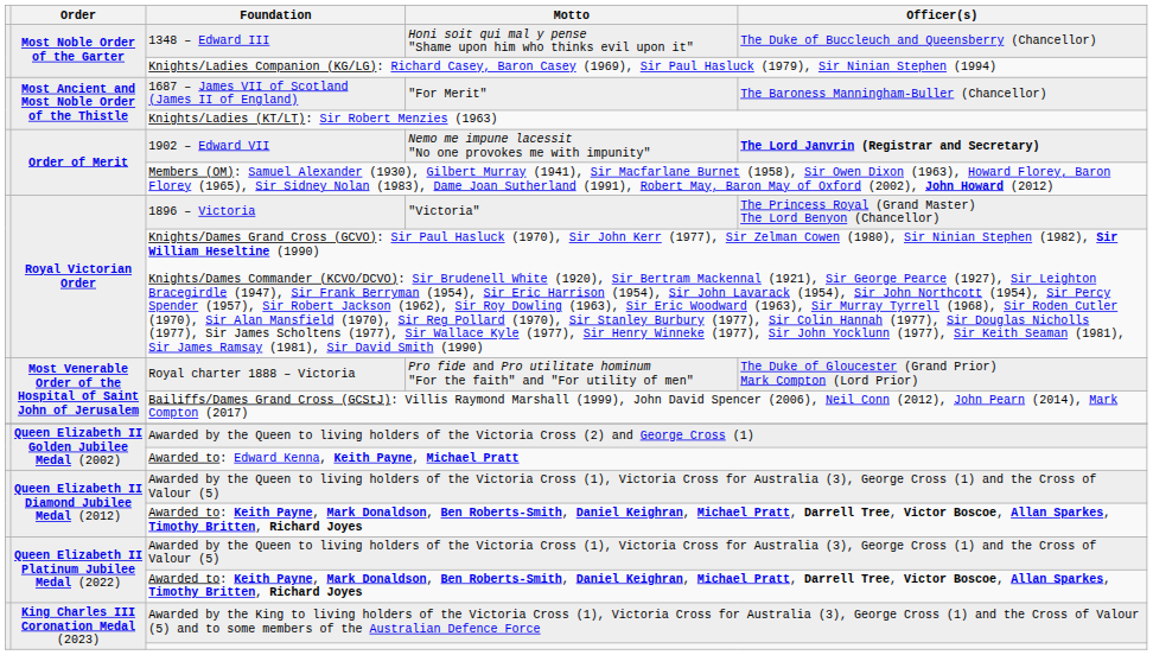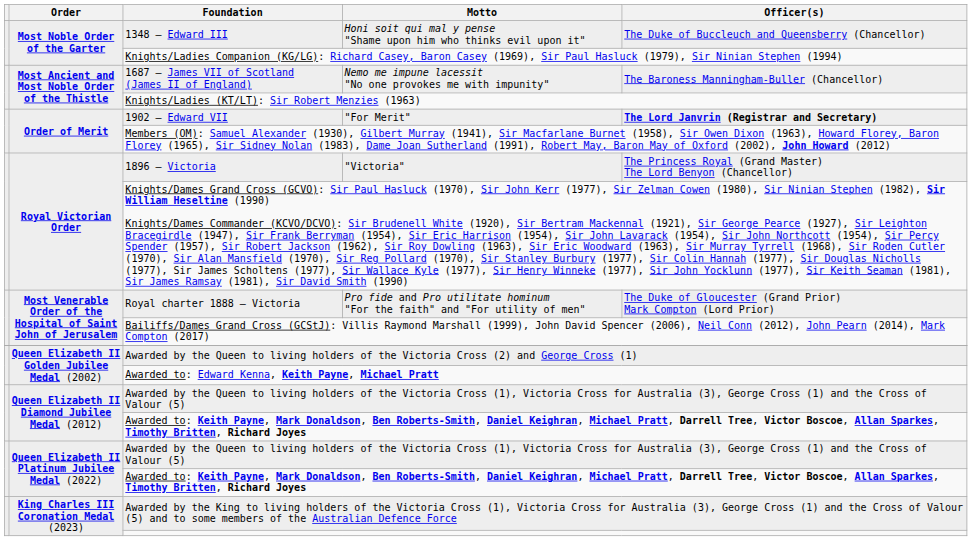1687 – James VII of Scotland (James II of England) | Motto: "For Merit" -> Nemo me impune lacessit "No one provokes me with impunity"
1902 – Edward VII | Motto: Nemo me impune lacessit "No one provokes me with impunity" -> "For Merit"
